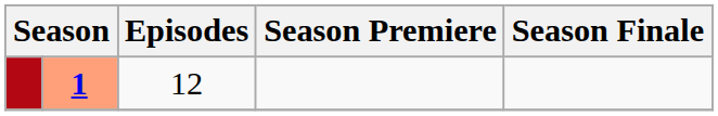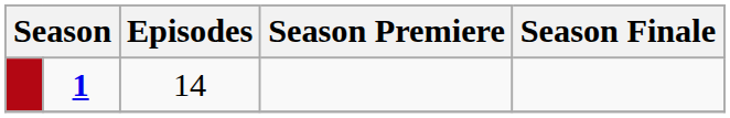row 2 | column 2: lightsalmon background -> no background
row 2 | Episodes: 12 -> 14
